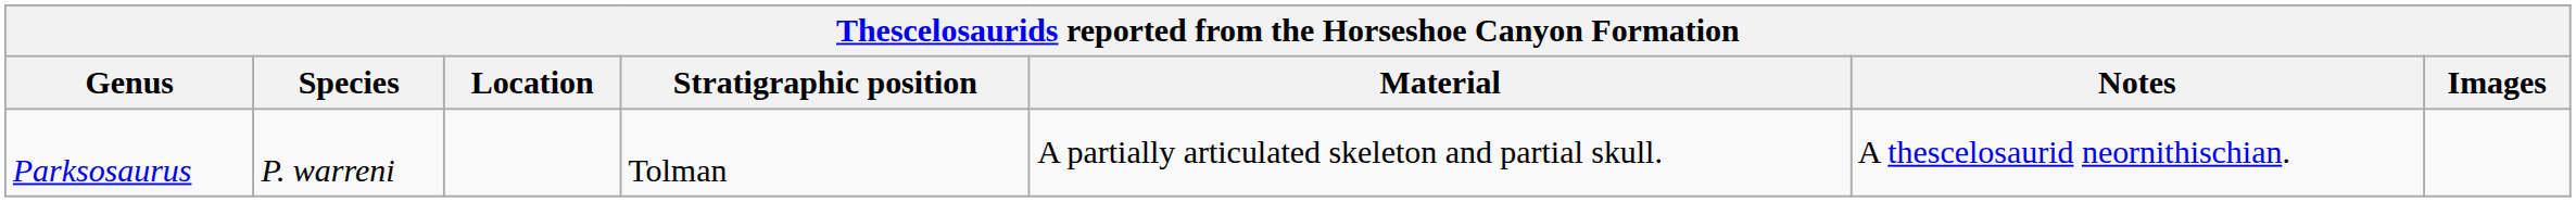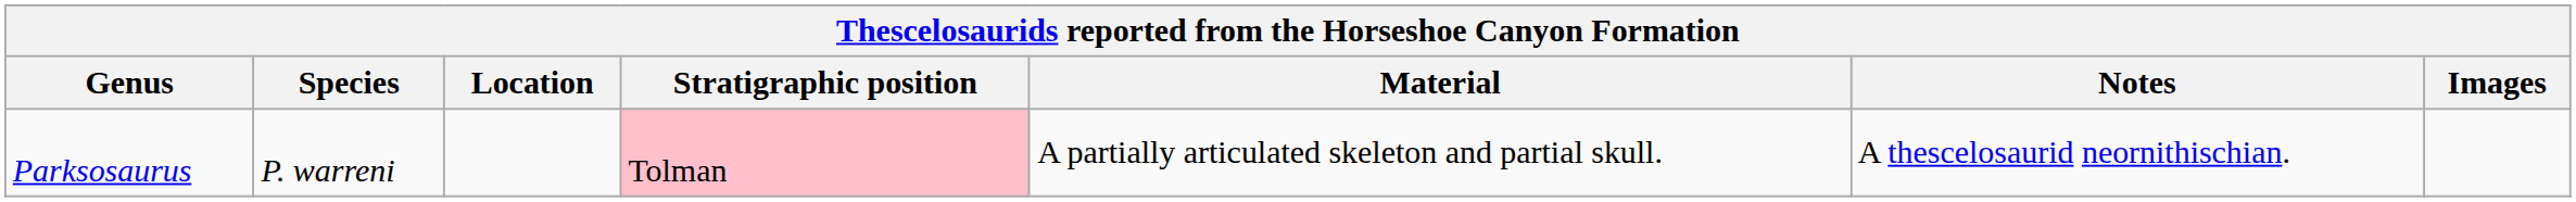Parksosaurus | Stratigraphic position: no background -> pink background
